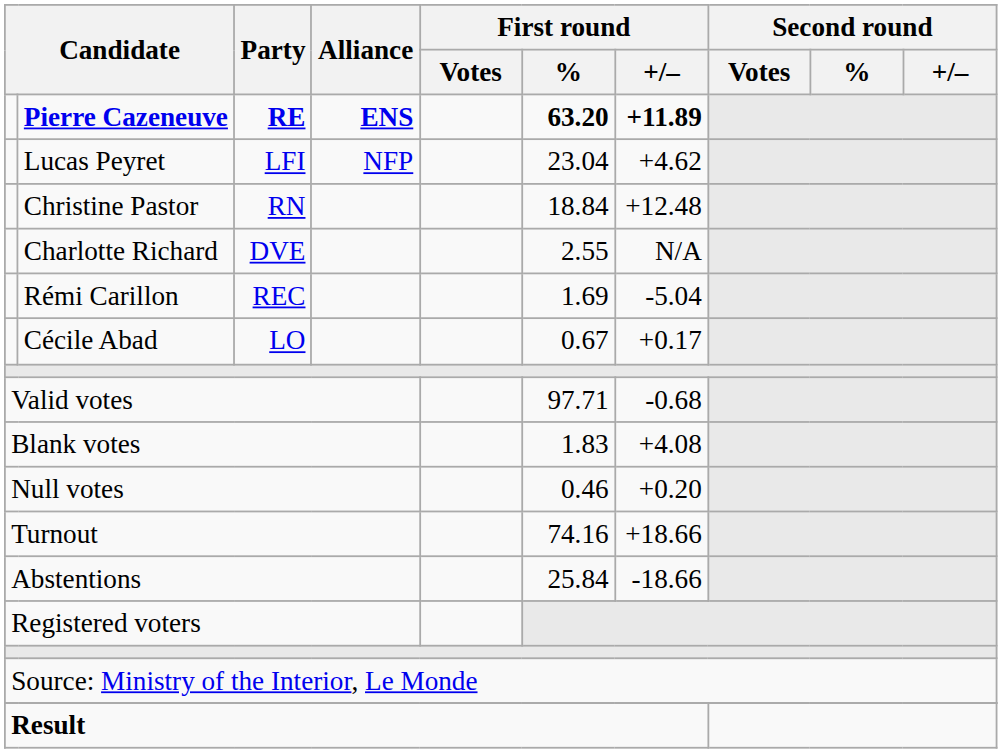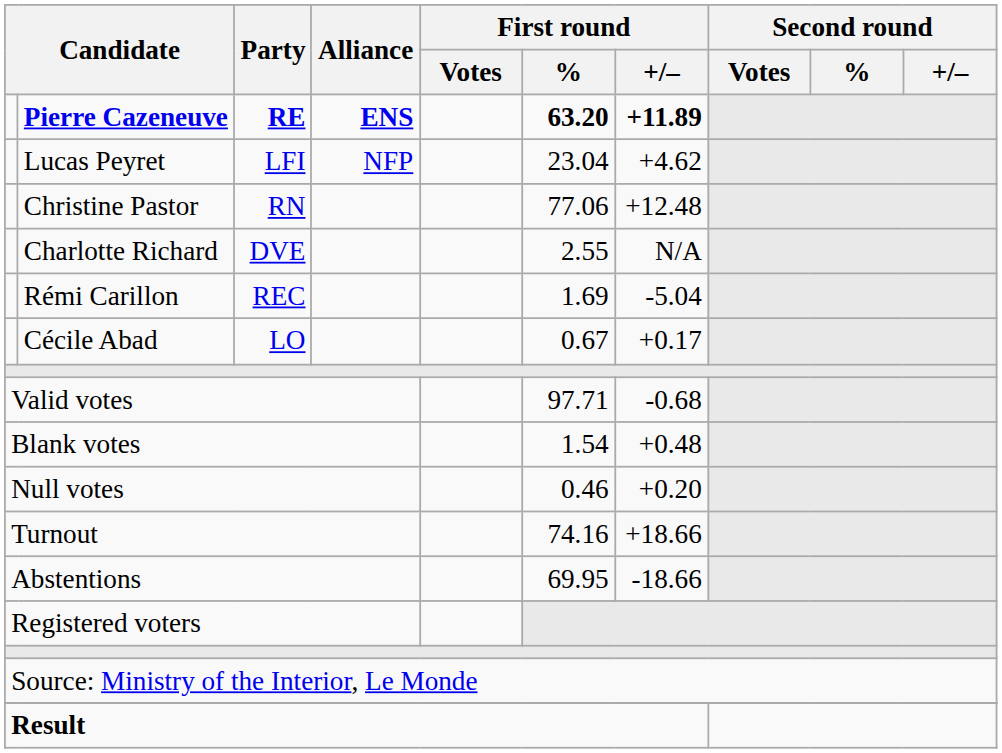Christine Pastor | First round / %: 18.84 -> 77.06
Blank votes | First round / %: 1.83 -> 1.54
Blank votes | First round / +/–: +4.08 -> +0.48
Abstentions | First round / %: 25.84 -> 69.95
